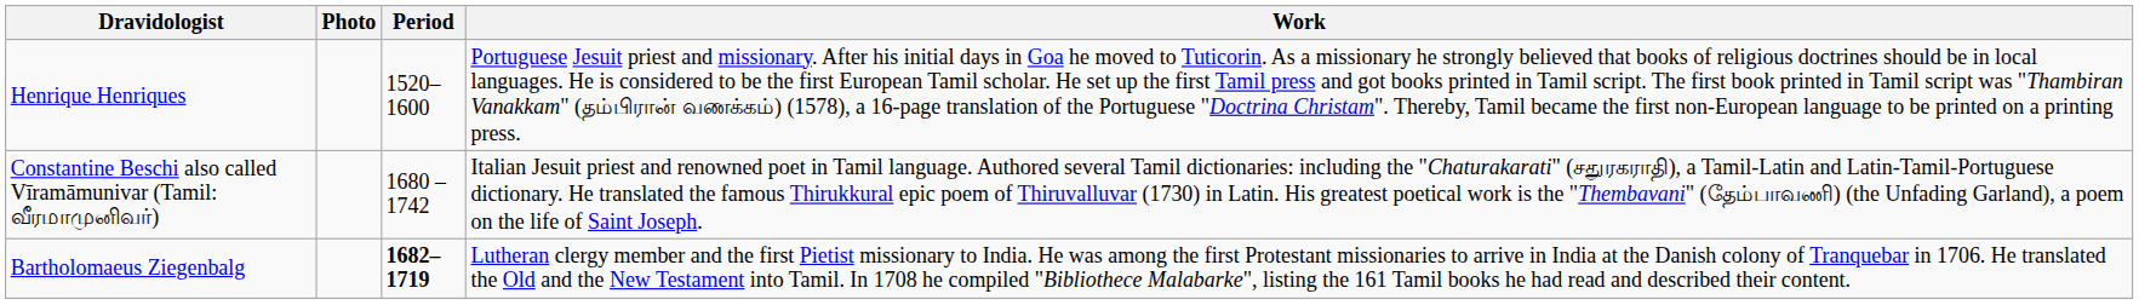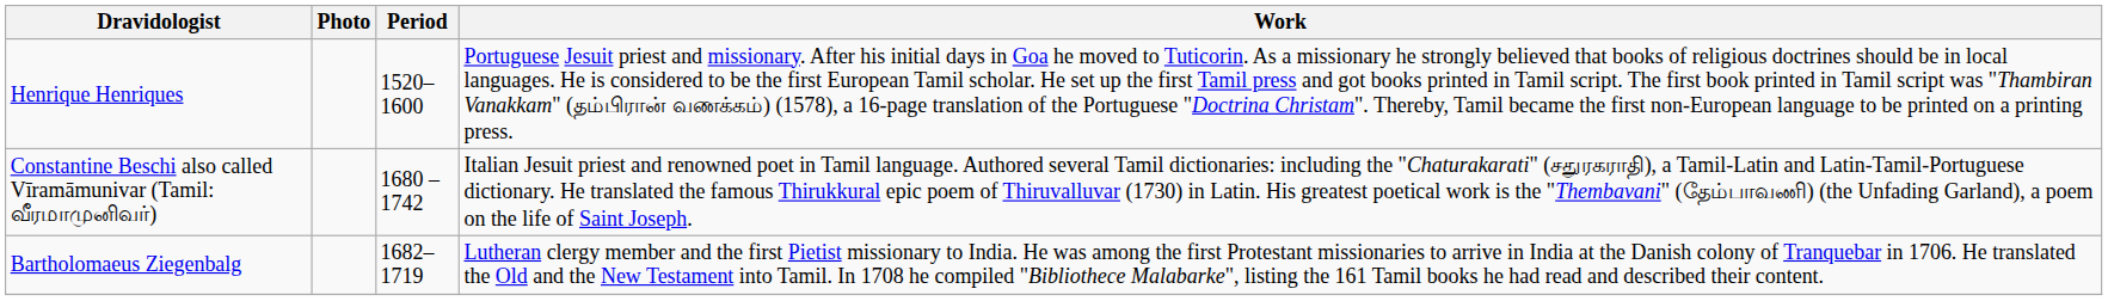Bartholomaeus Ziegenbalg | Period: bold -> normal
